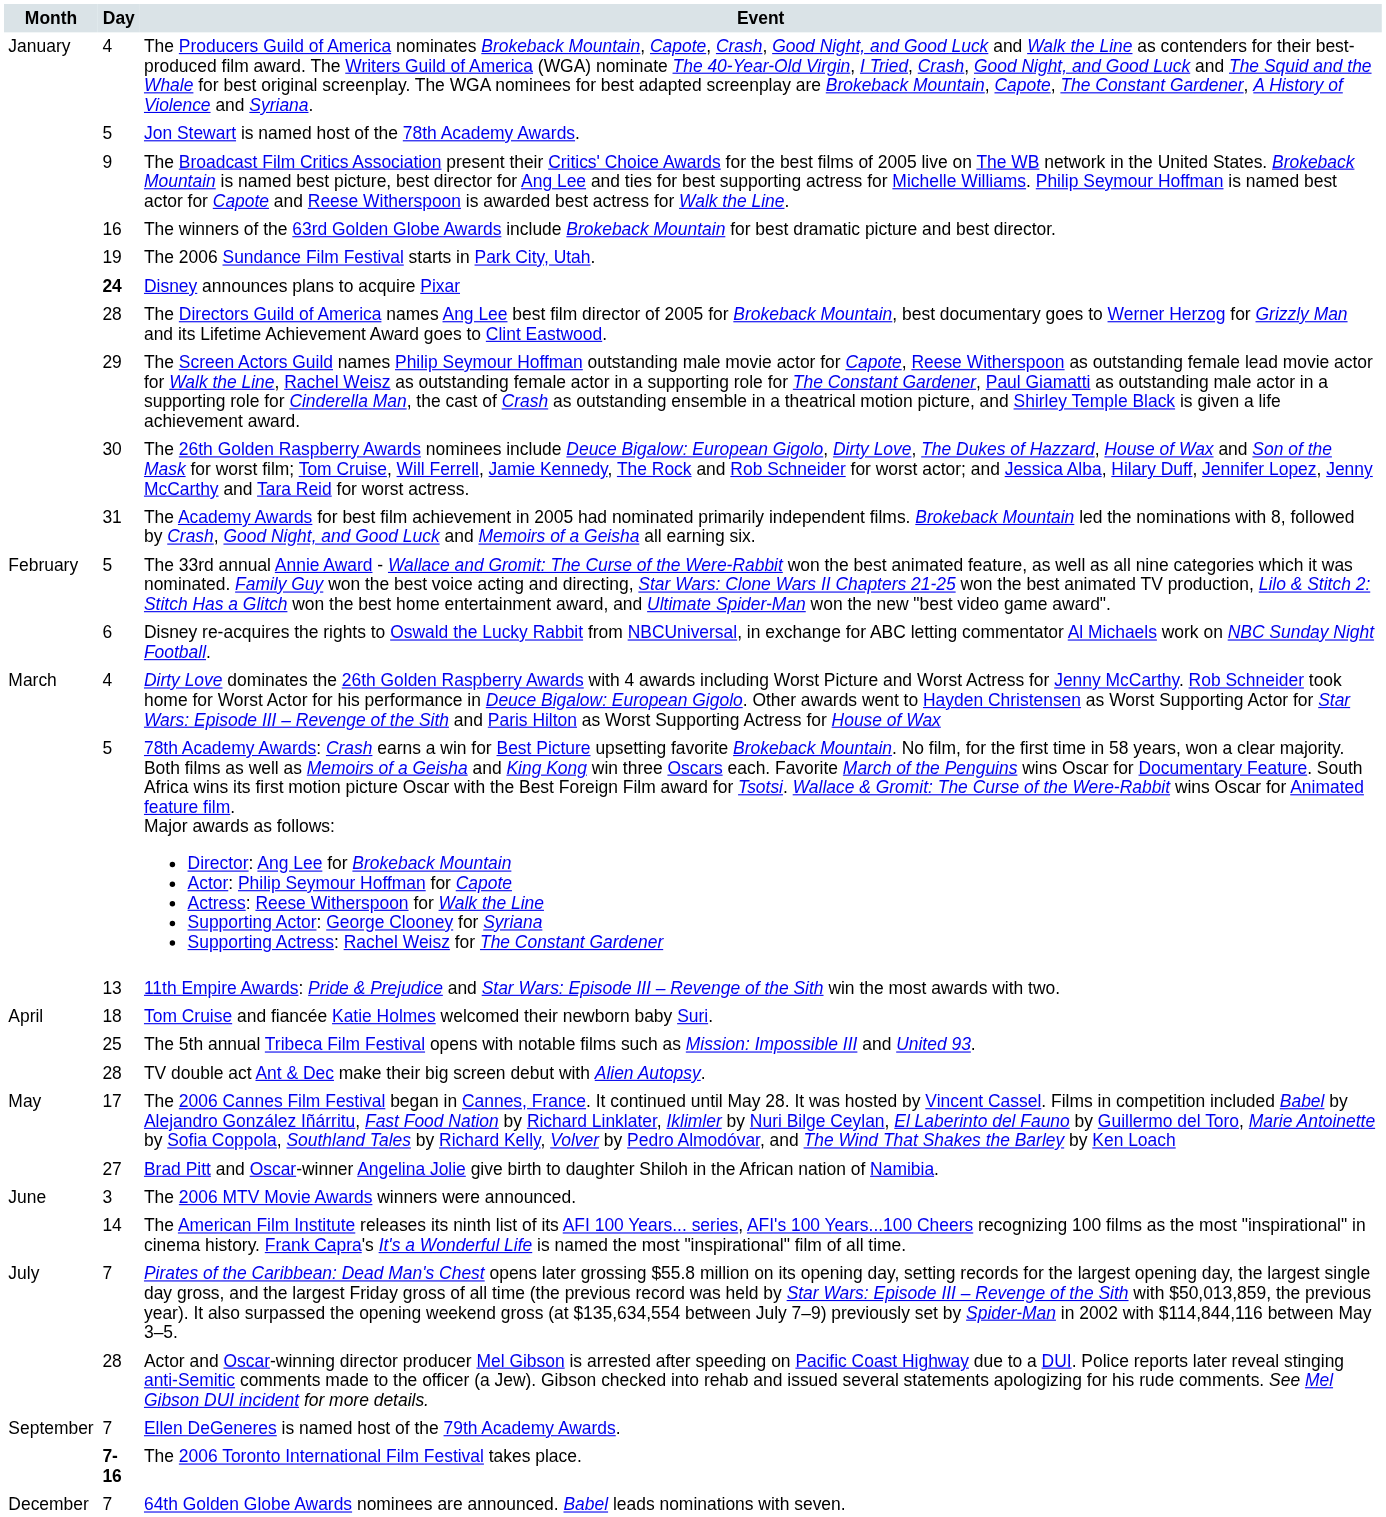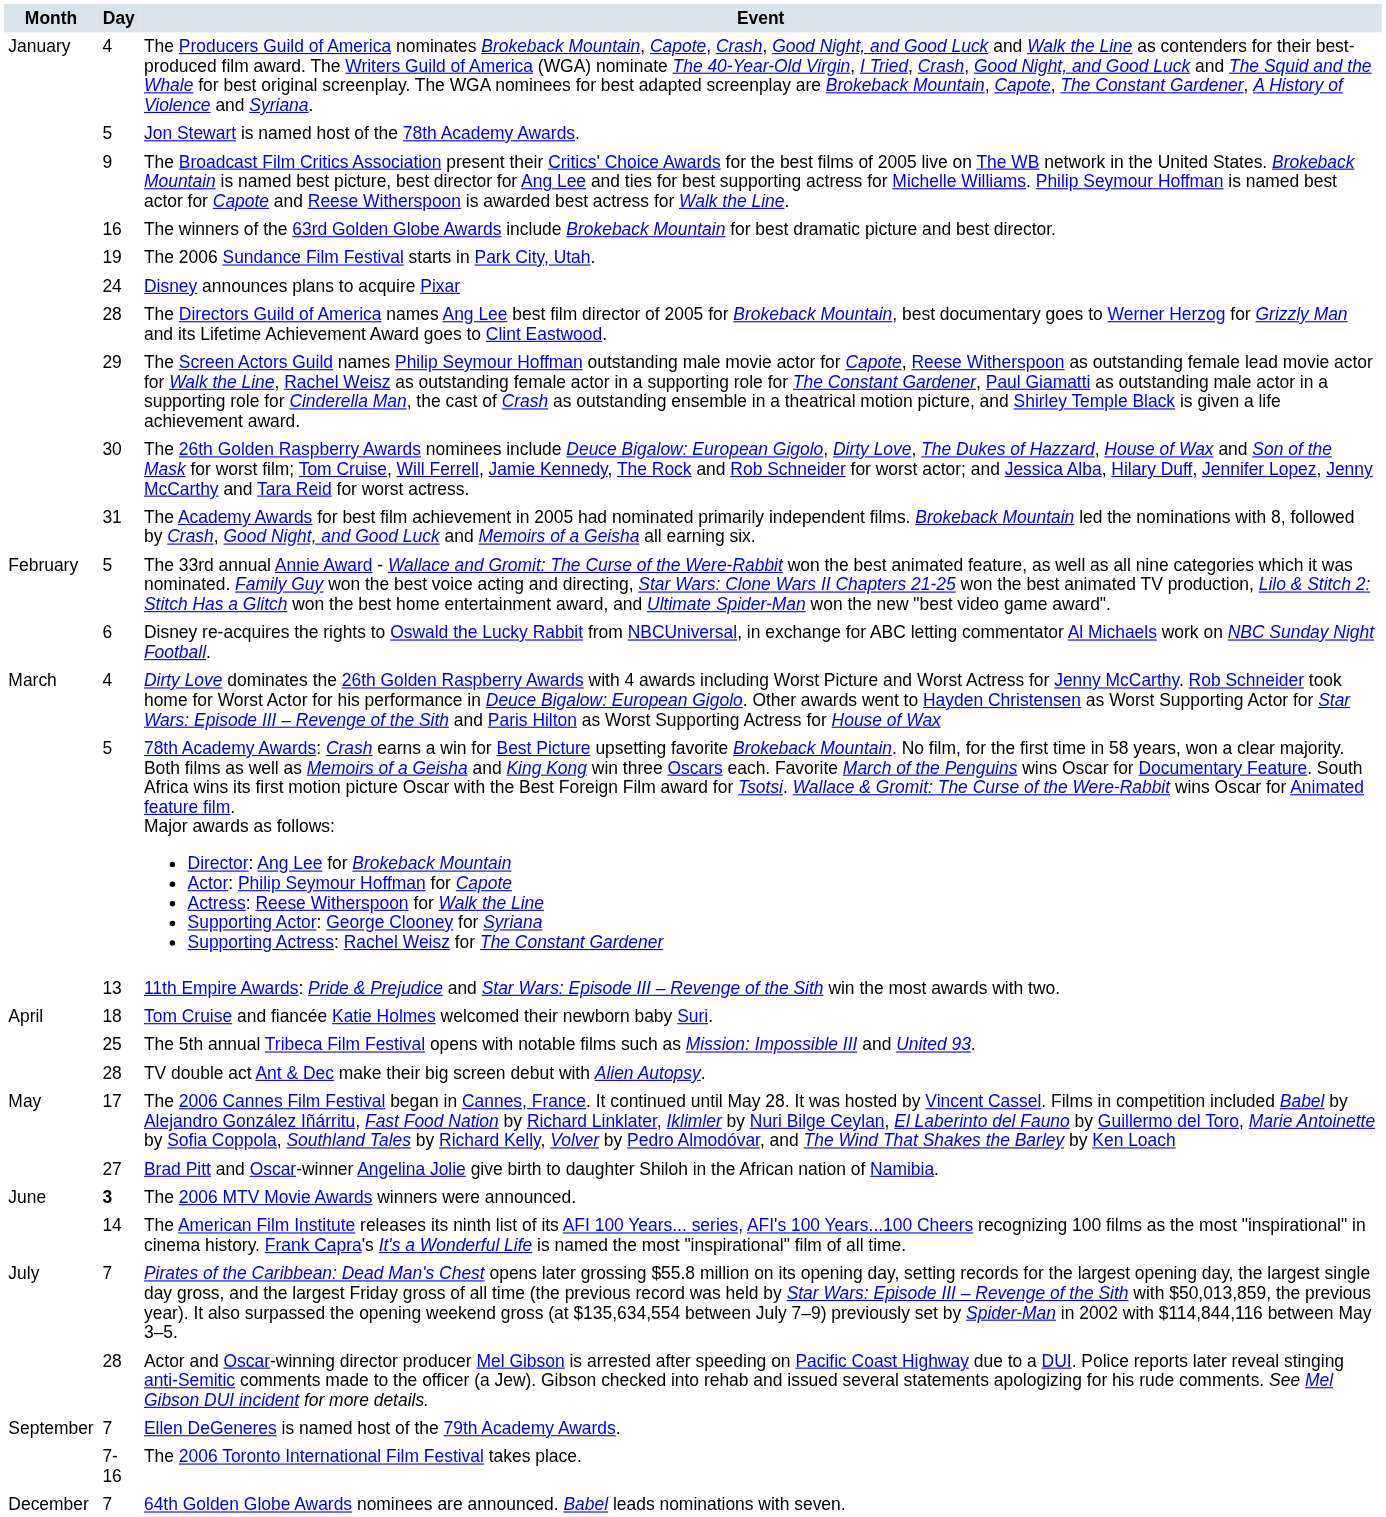Disney announces plans to acquire Pixar | Day: bold -> normal
The 2006 MTV Movie Awards winners were announced. | Day: normal -> bold
The 2006 Toronto International Film Festival takes place. | Day: bold -> normal
